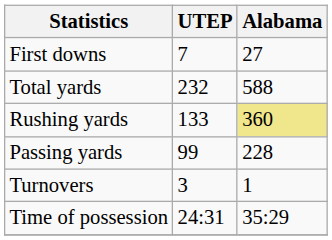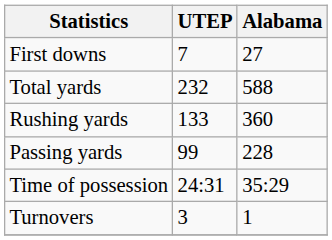Rushing yards | Alabama: khaki background -> no background
rows swapped: Turnovers <-> Time of possession
